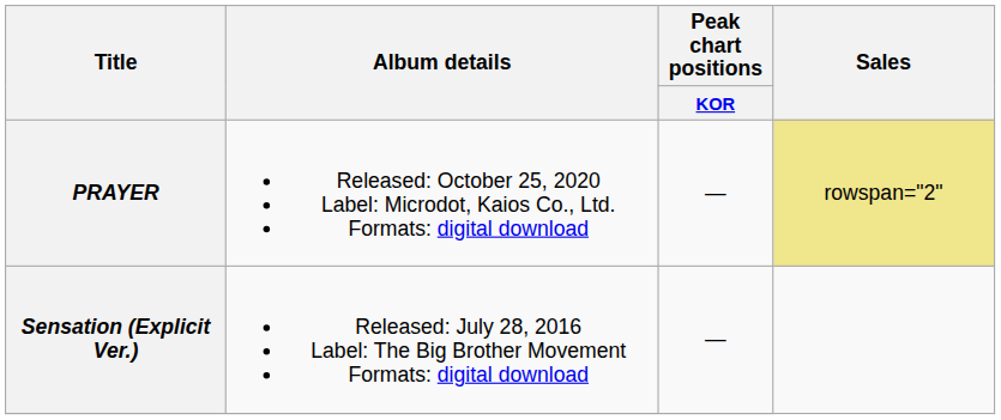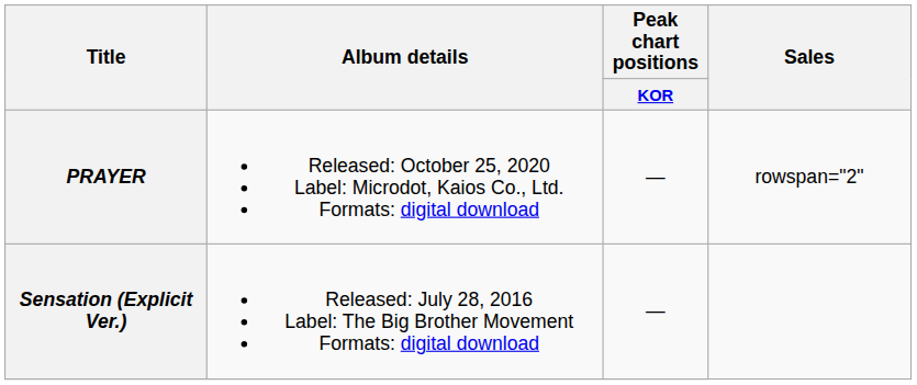PRAYER | Sales: khaki background -> no background
